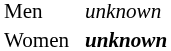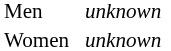Women | column 2: bold -> normal
